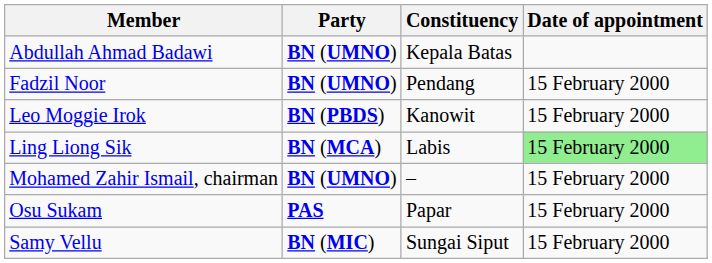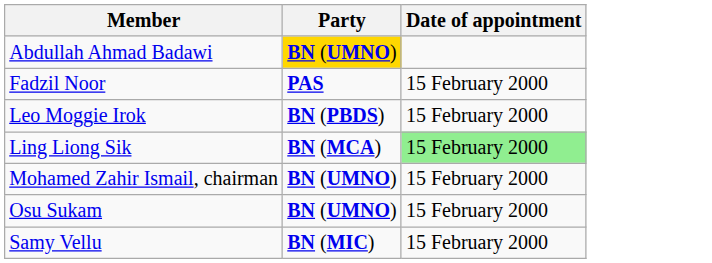- column: Constituency | Kepala Batas | Pendang | Kanowit | Labis | – | Papar | Sungai Siput
Abdullah Ahmad Badawi | Party: no background -> gold background
Fadzil Noor | Party: BN (UMNO) -> PAS
Osu Sukam | Party: PAS -> BN (UMNO)
